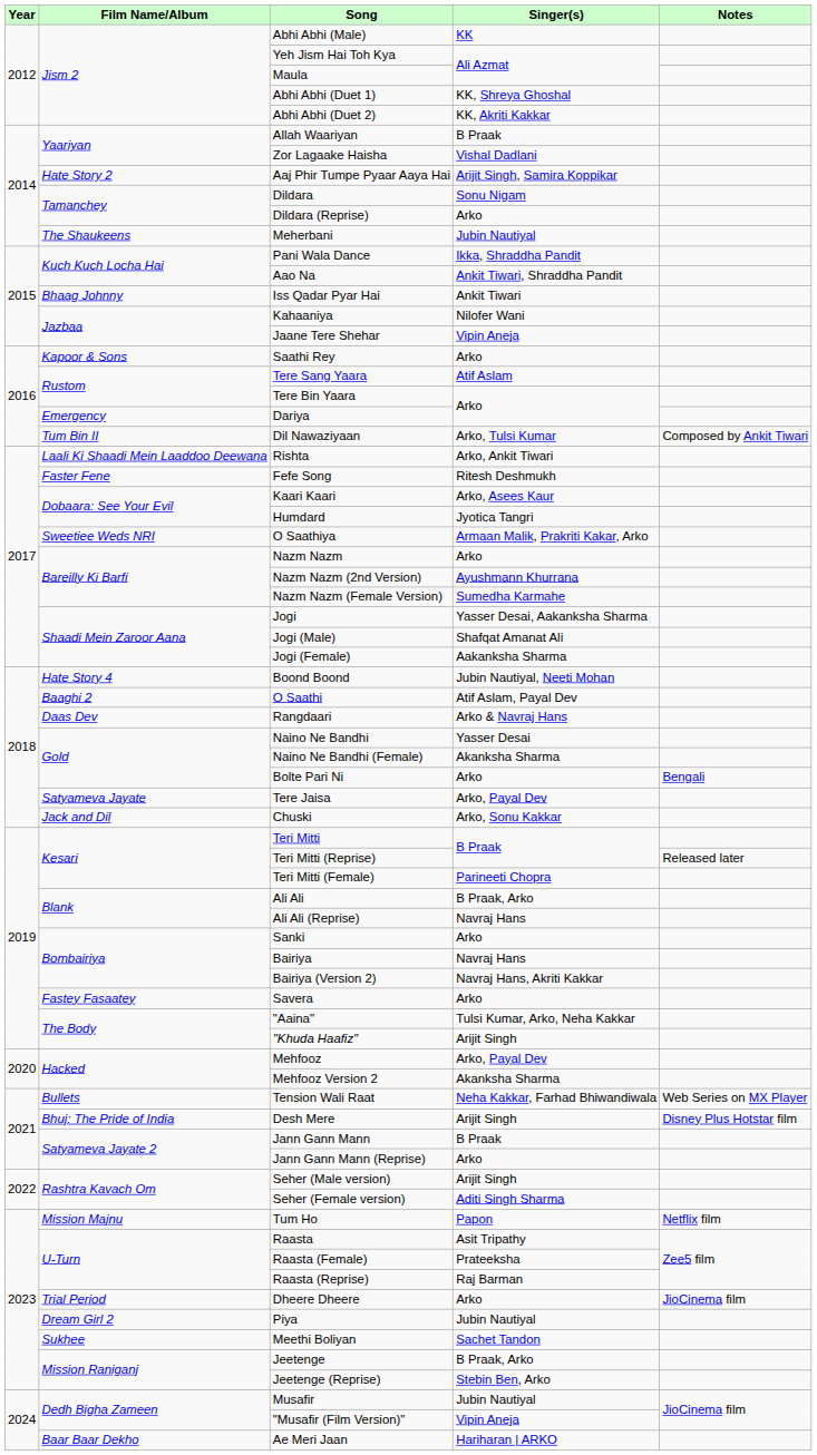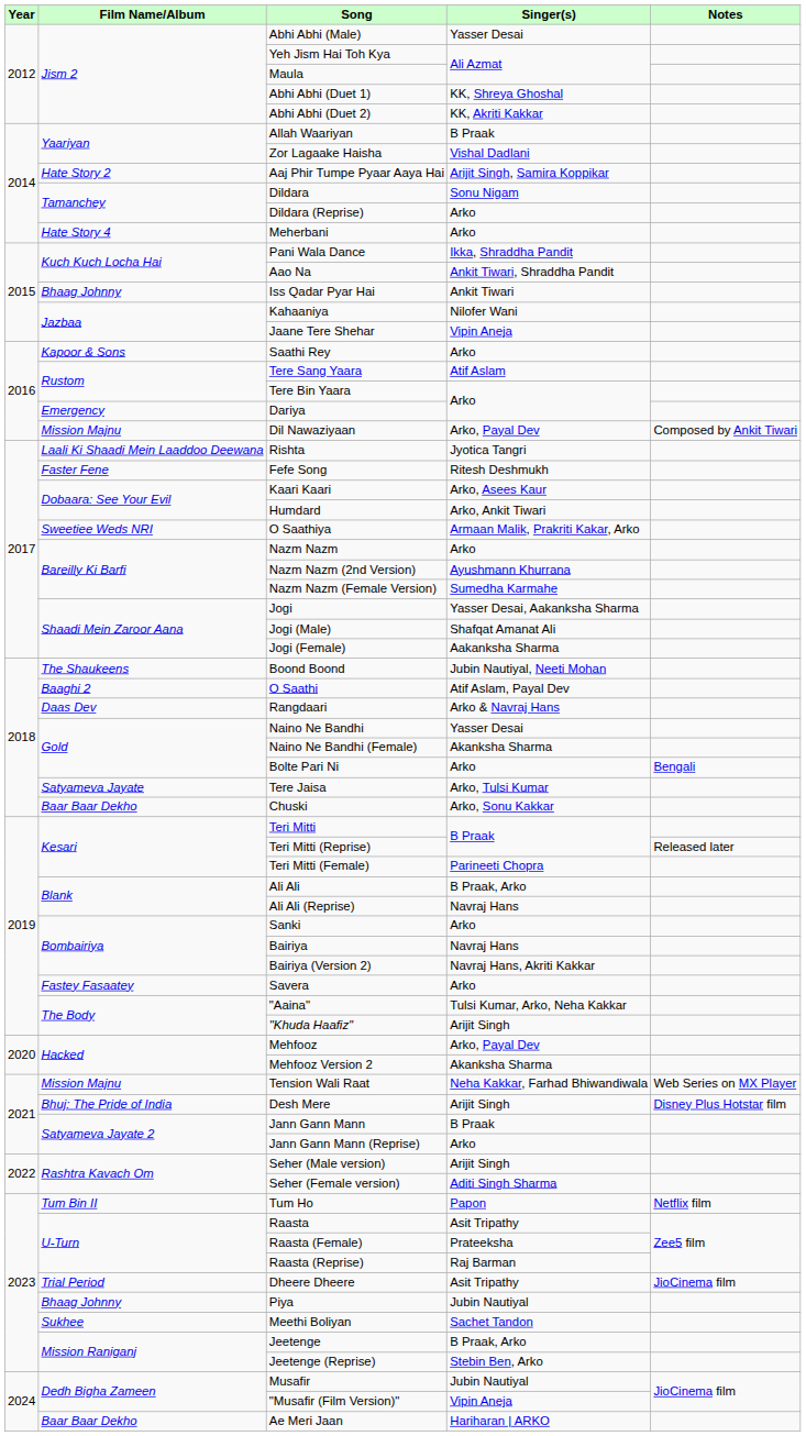Abhi Abhi (Male) | Singer(s): KK -> Yasser Desai
Meherbani | Film Name/Album: The Shaukeens -> Hate Story 4
Meherbani | Singer(s): Jubin Nautiyal -> Arko
Dil Nawaziyaan | Film Name/Album: Tum Bin II -> Mission Majnu
Dil Nawaziyaan | Singer(s): Arko, Tulsi Kumar -> Arko, Payal Dev
Rishta | Singer(s): Arko, Ankit Tiwari -> Jyotica Tangri
Humdard | Singer(s): Jyotica Tangri -> Arko, Ankit Tiwari
Boond Boond | Film Name/Album: Hate Story 4 -> The Shaukeens
Tere Jaisa | Singer(s): Arko, Payal Dev -> Arko, Tulsi Kumar
Chuski | Film Name/Album: Jack and Dil -> Baar Baar Dekho
Tension Wali Raat | Film Name/Album: Bullets -> Mission Majnu
Tum Ho | Film Name/Album: Mission Majnu -> Tum Bin II
Dheere Dheere | Singer(s): Arko -> Asit Tripathy
Piya | Film Name/Album: Dream Girl 2 -> Bhaag Johnny
